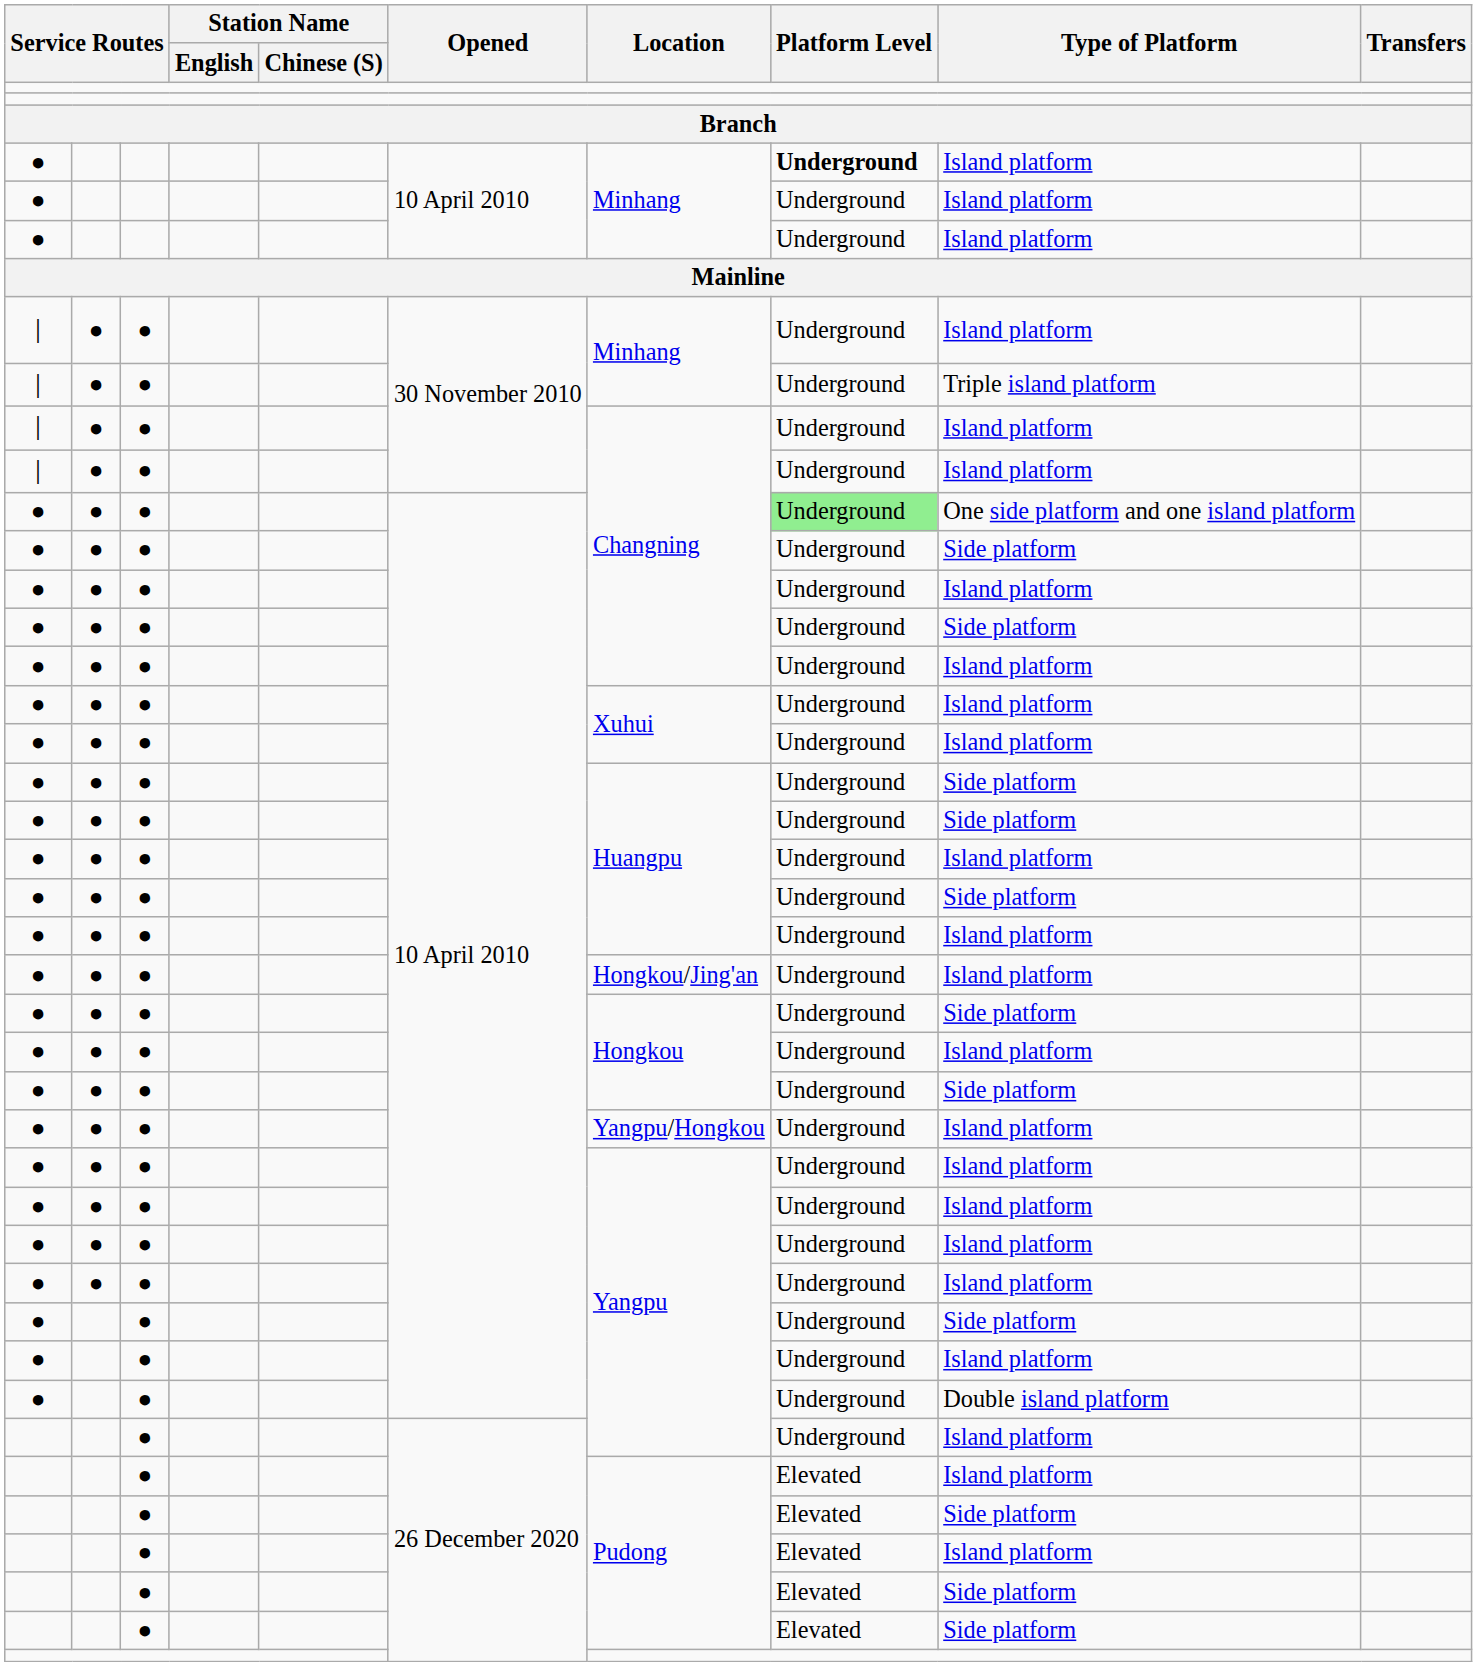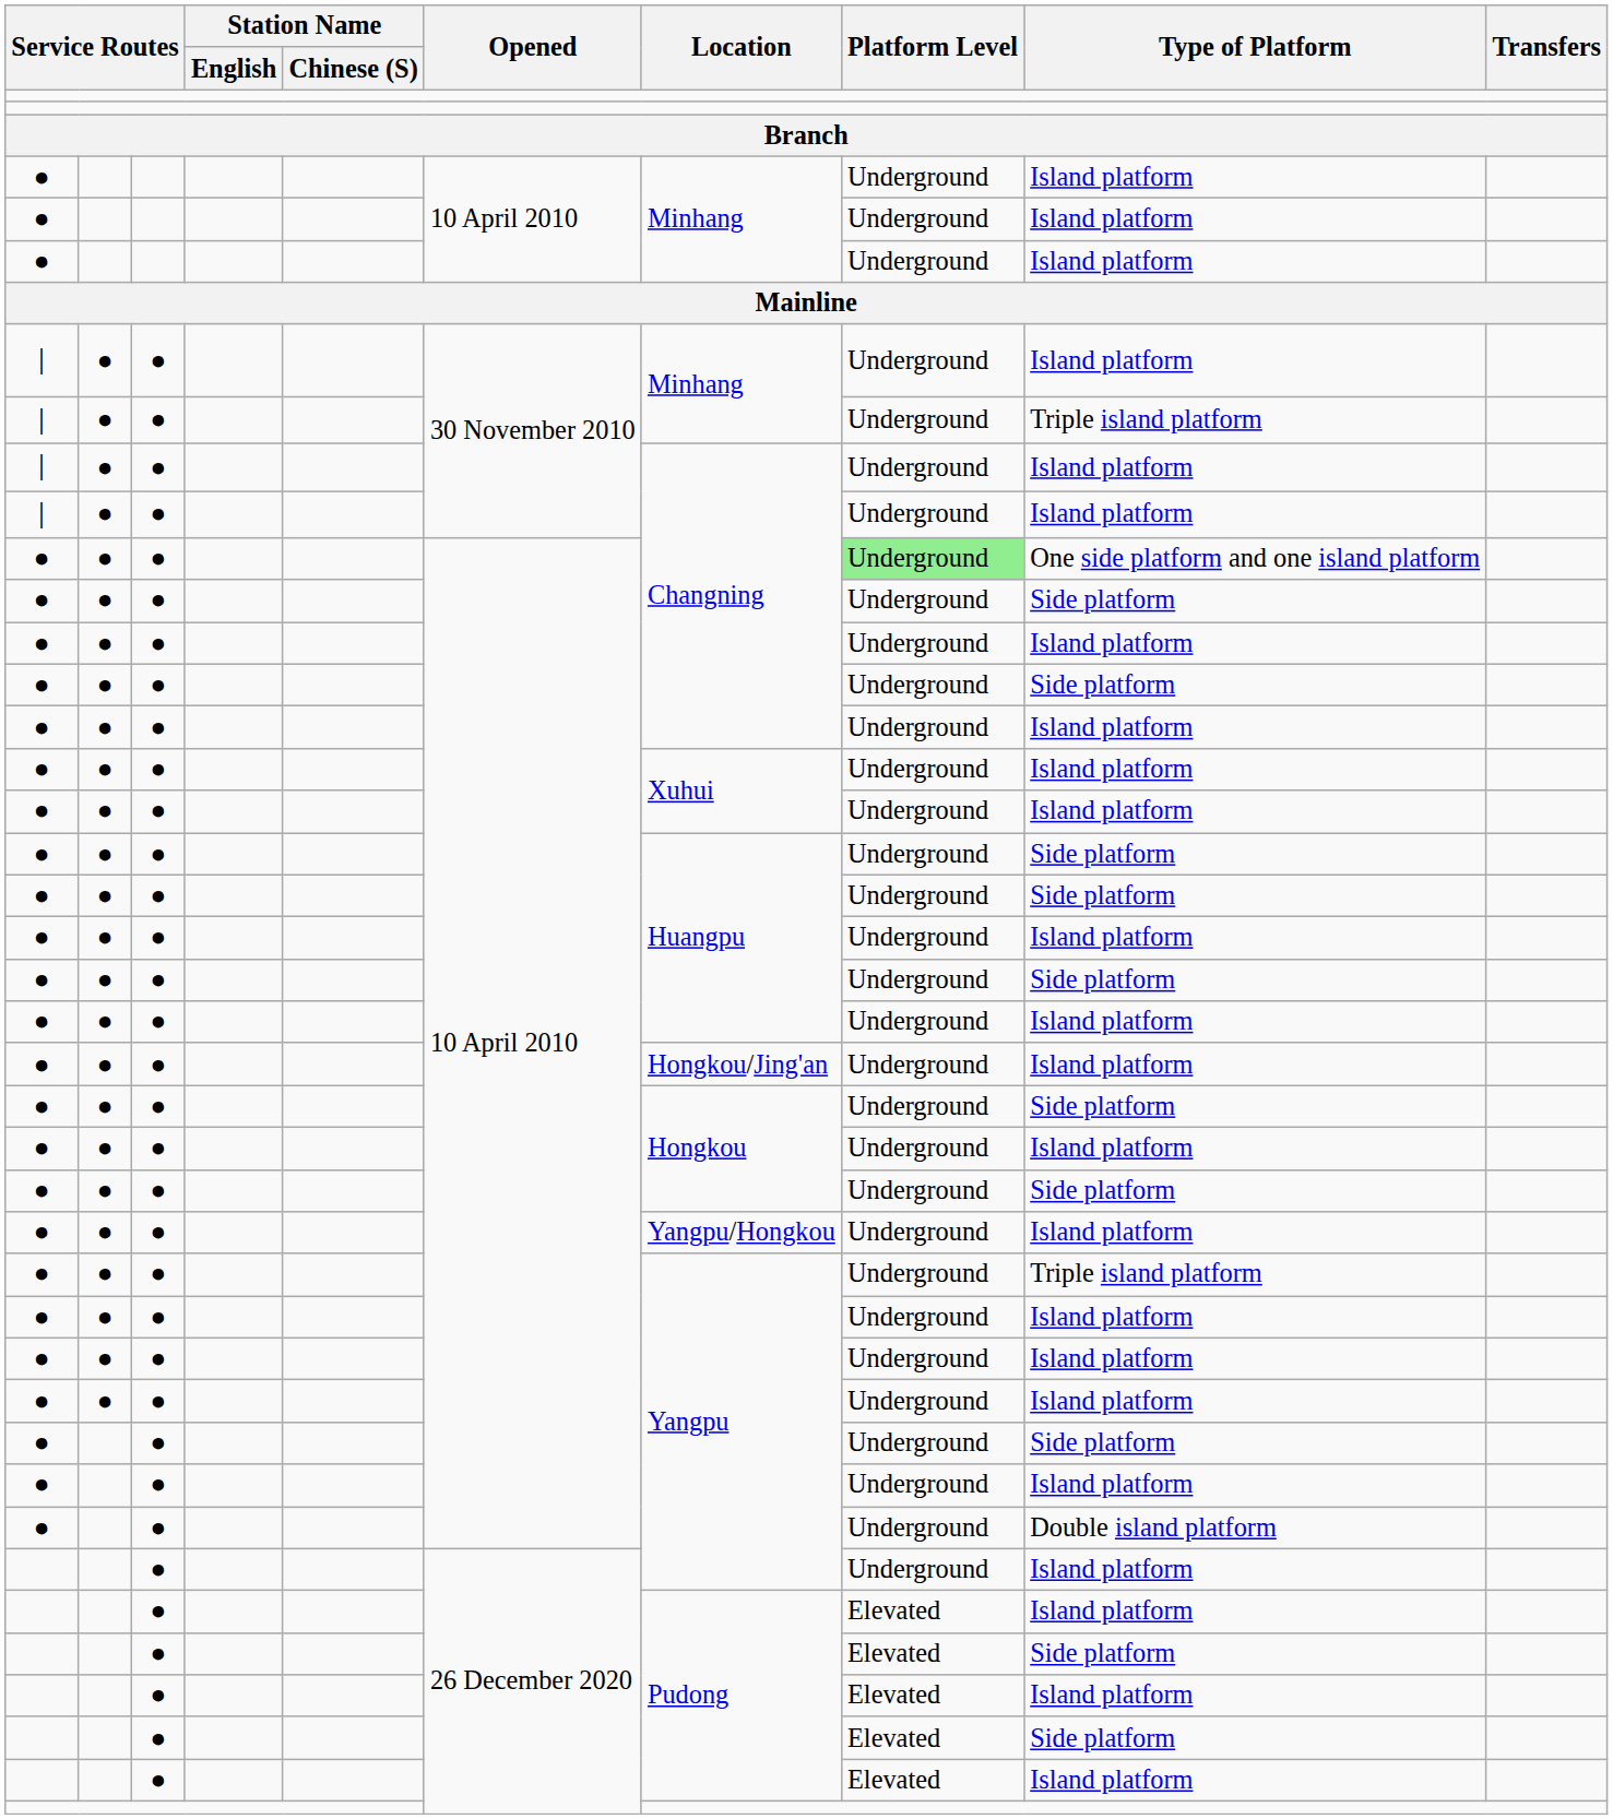row 6 | Platform Level: bold -> normal
row 31 | Type of Platform: Island platform -> Triple island platform
row 43 | Type of Platform: Side platform -> Island platform
